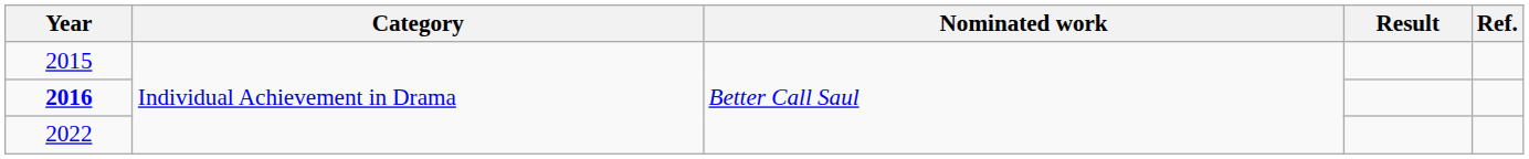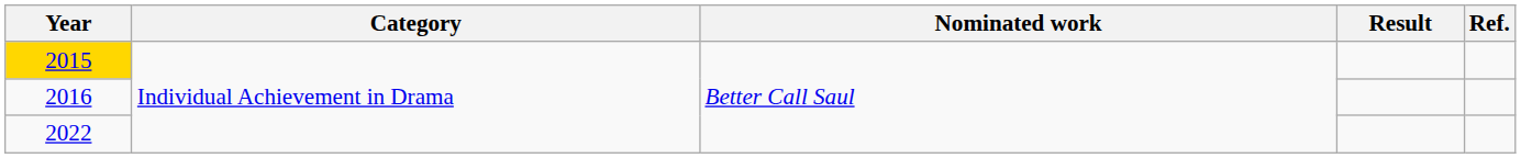2015 | Year: no background -> gold background
2016 | Year: bold -> normal
